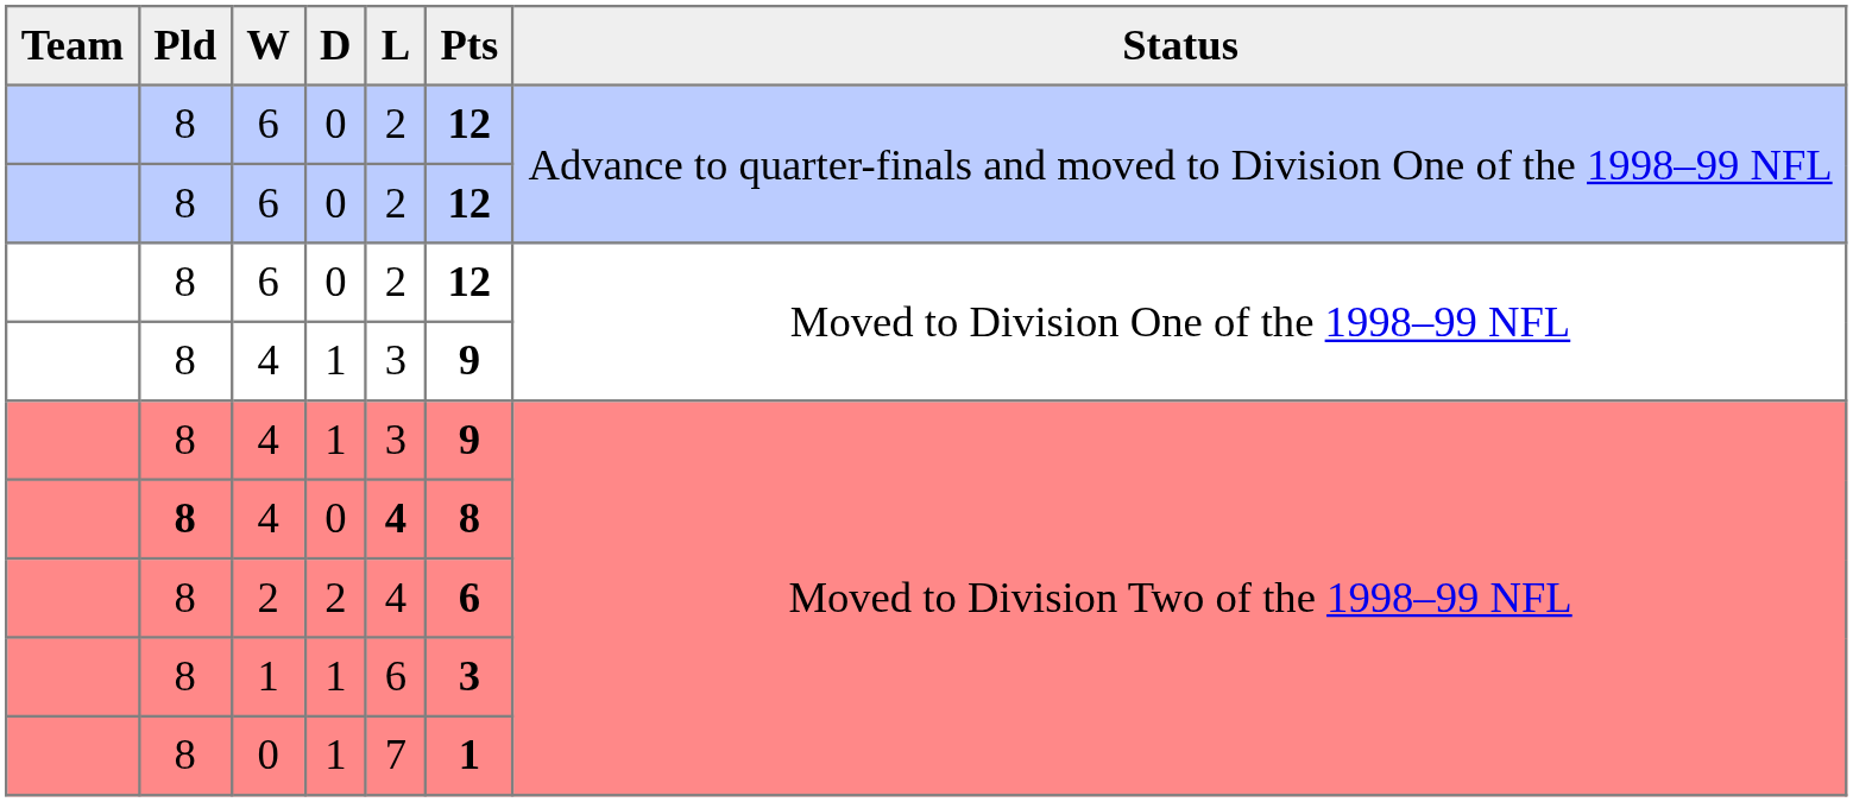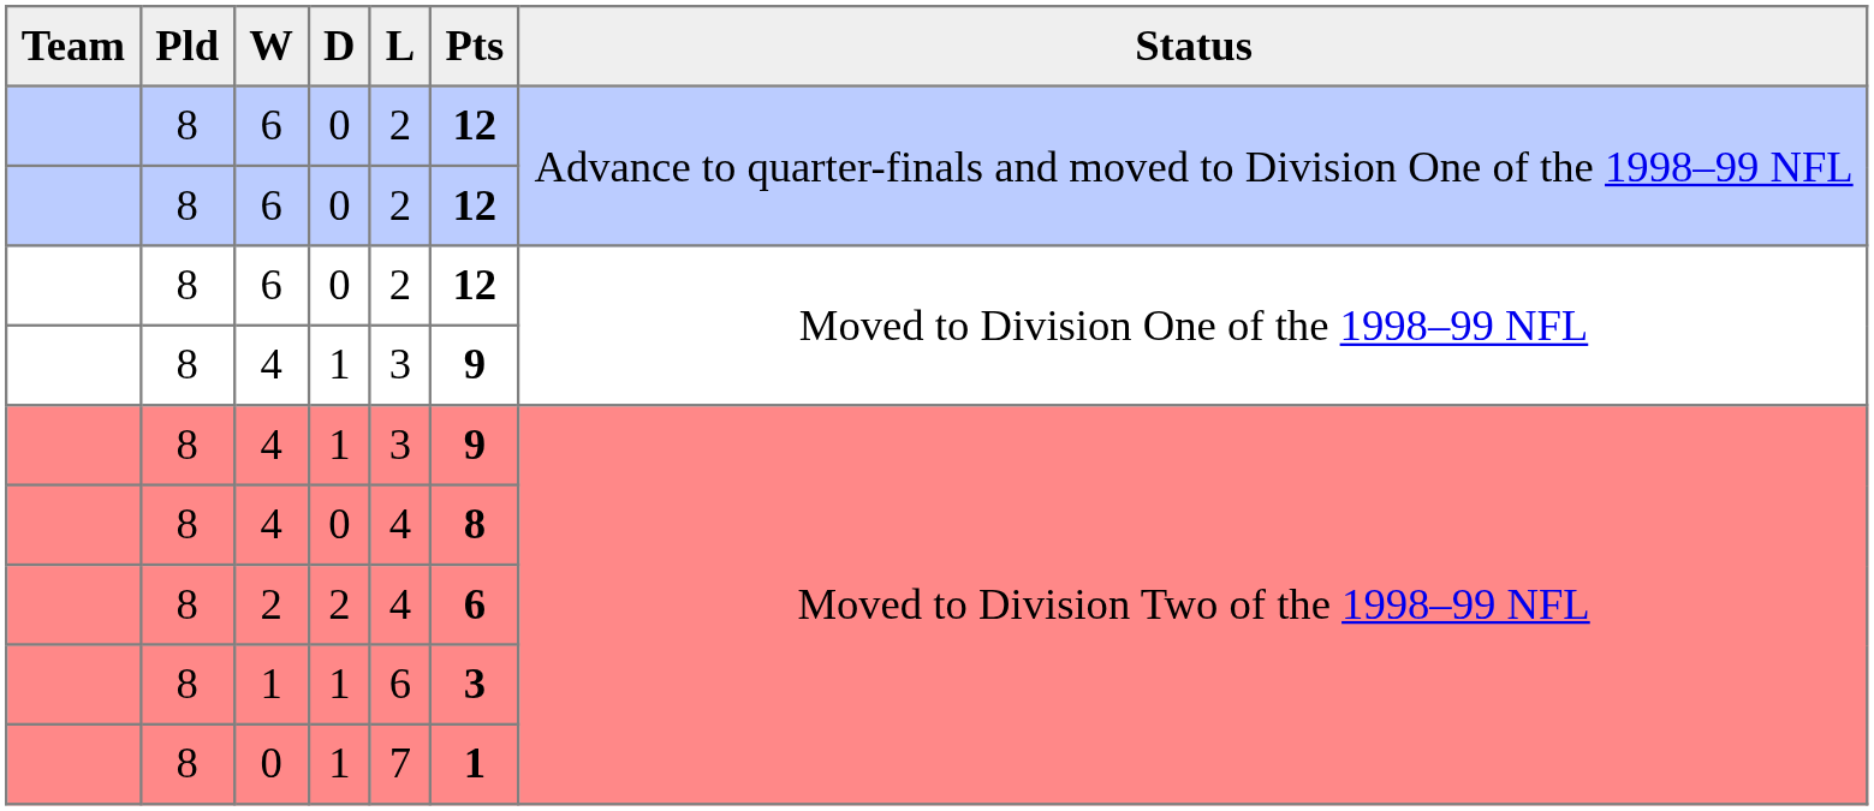4 / 0 | Pld: bold -> normal
4 / 0 | L: bold -> normal
